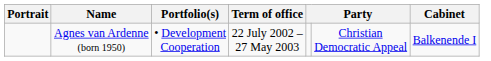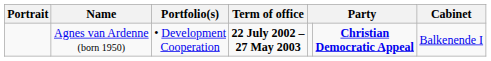Agnes van Ardenne (born 1950) | Term of office: normal -> bold
Agnes van Ardenne (born 1950) | column 6: normal -> bold
